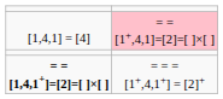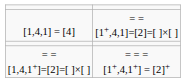[1,4,1] = [4] | column 2: pink background -> no background
= = [1,4,1+]=[2]=[ ]×[ ] | column 1: bold -> normal
